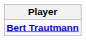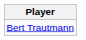row 2 | column 1: bold -> normal
